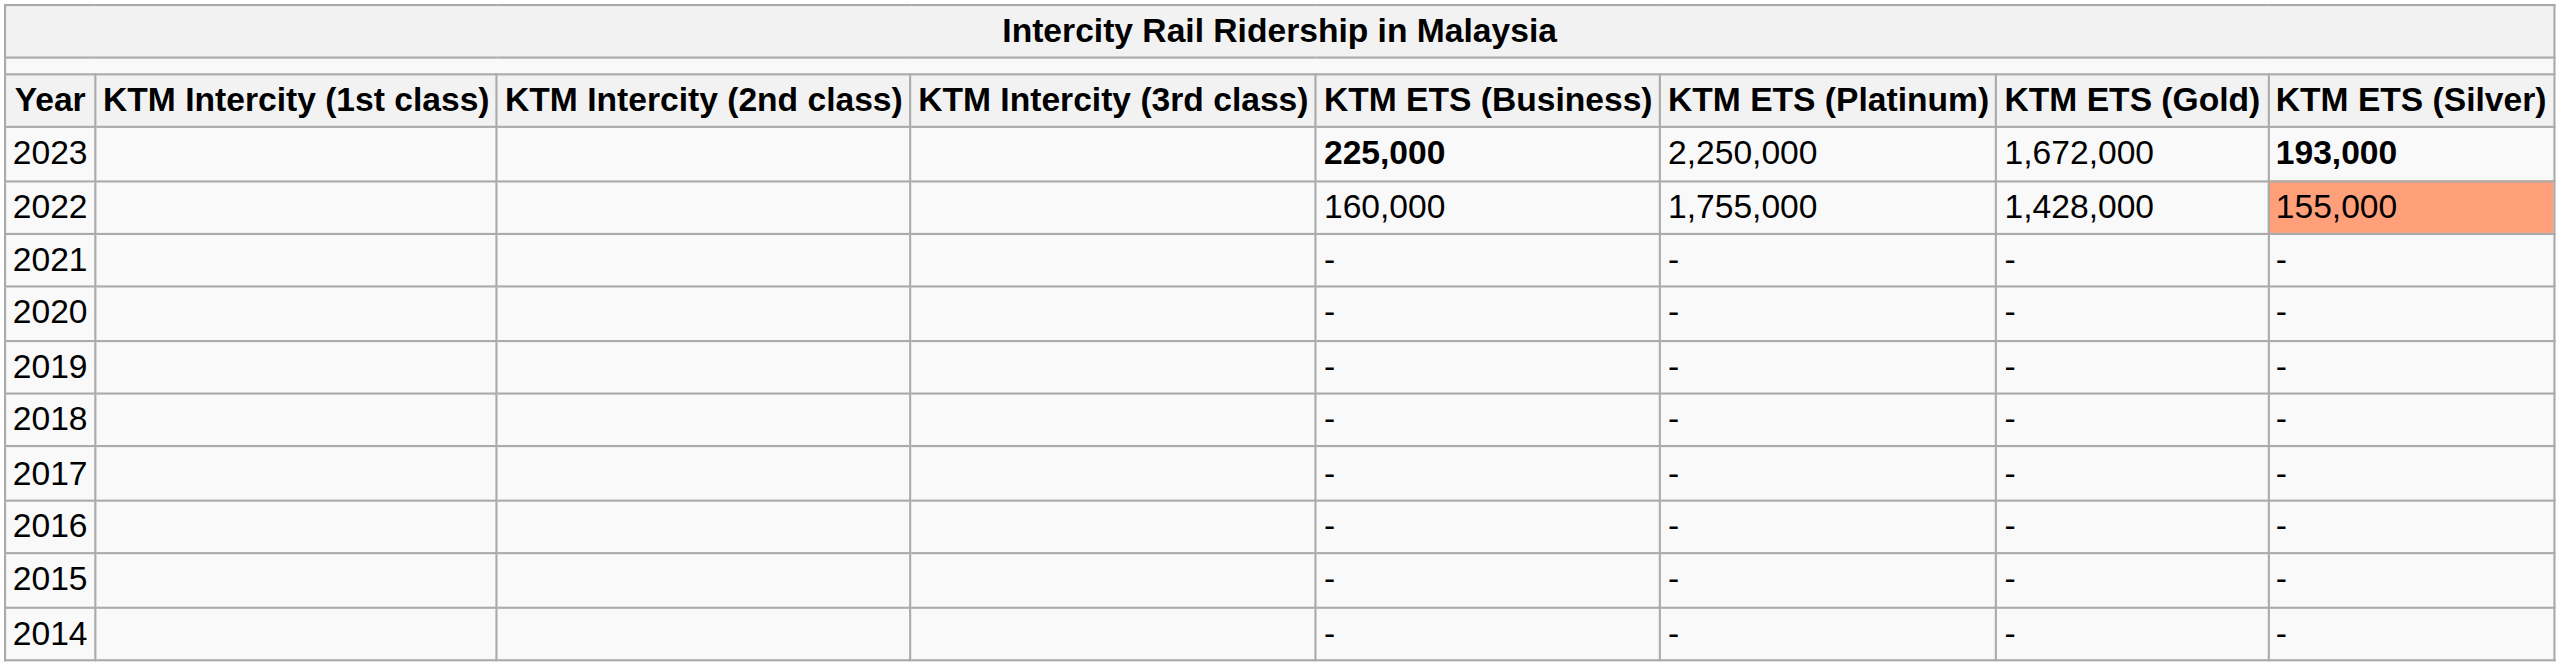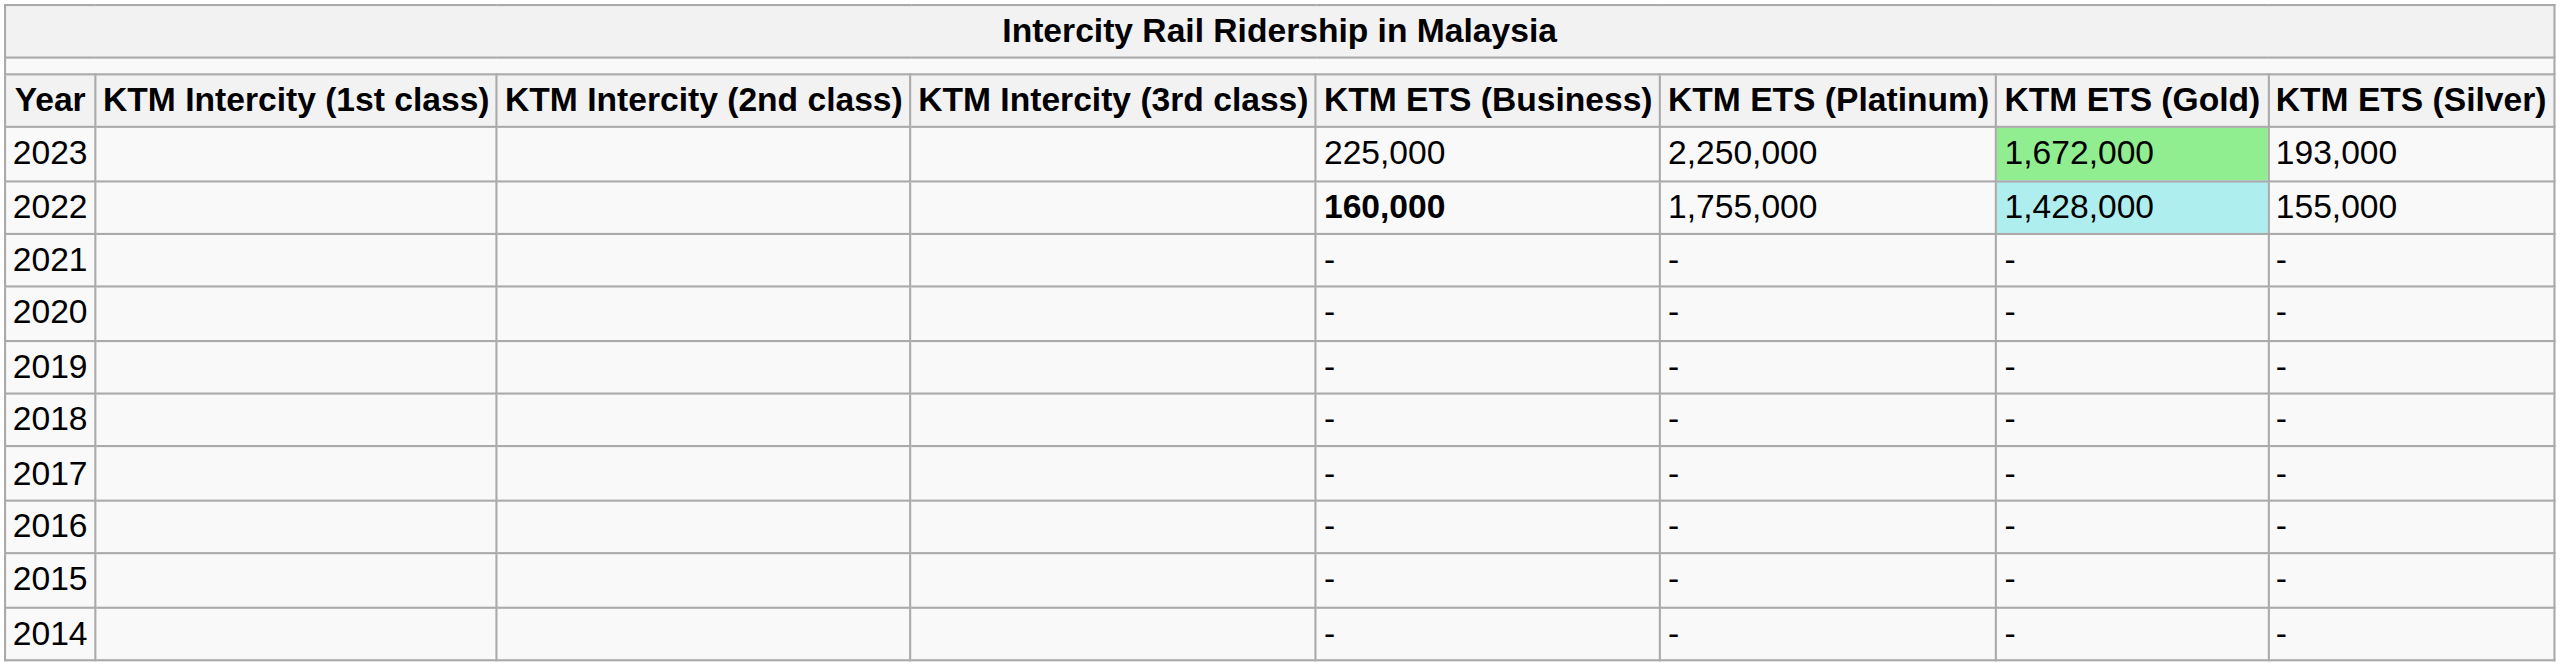2023 | column 5: bold -> normal
2023 | column 7: no background -> lightgreen background
2023 | column 8: bold -> normal
2022 | column 5: normal -> bold
2022 | column 7: no background -> paleturquoise background
2022 | column 8: lightsalmon background -> no background
